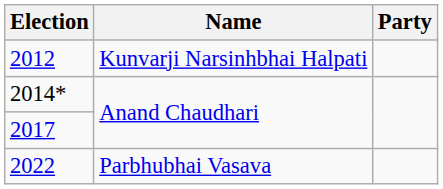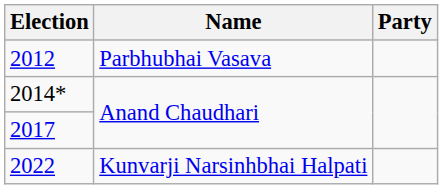2012 | Name: Kunvarji Narsinhbhai Halpati -> Parbhubhai Vasava
2022 | Name: Parbhubhai Vasava -> Kunvarji Narsinhbhai Halpati
